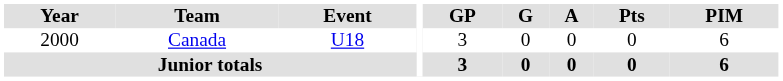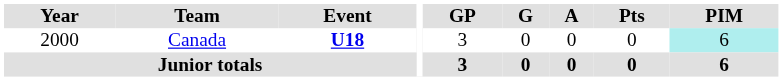Canada | Event: normal -> bold
Canada | PIM: no background -> paleturquoise background
